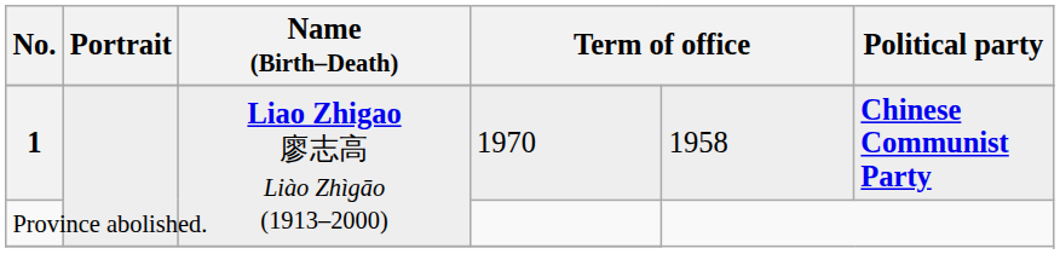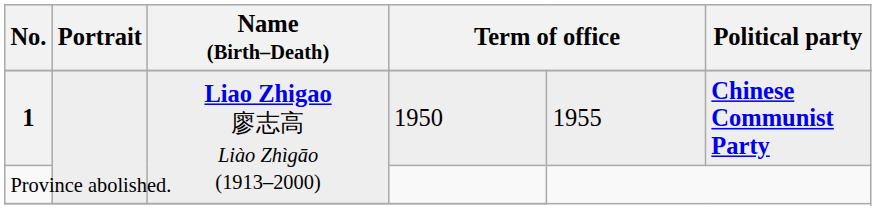1 | column 4: 1970 -> 1950
1 | column 5: 1958 -> 1955
